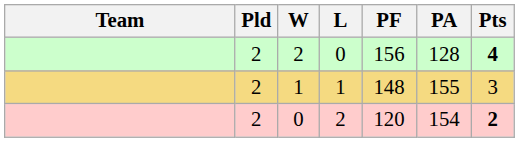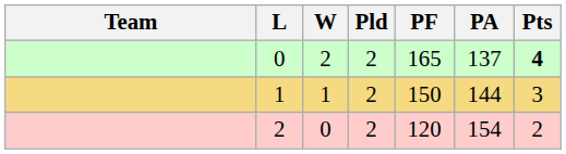columns swapped: Pld <-> L
row 2 | PF: 156 -> 165
row 2 | PA: 128 -> 137
row 3 | PF: 148 -> 150
row 3 | PA: 155 -> 144
row 4 | Pts: bold -> normal
